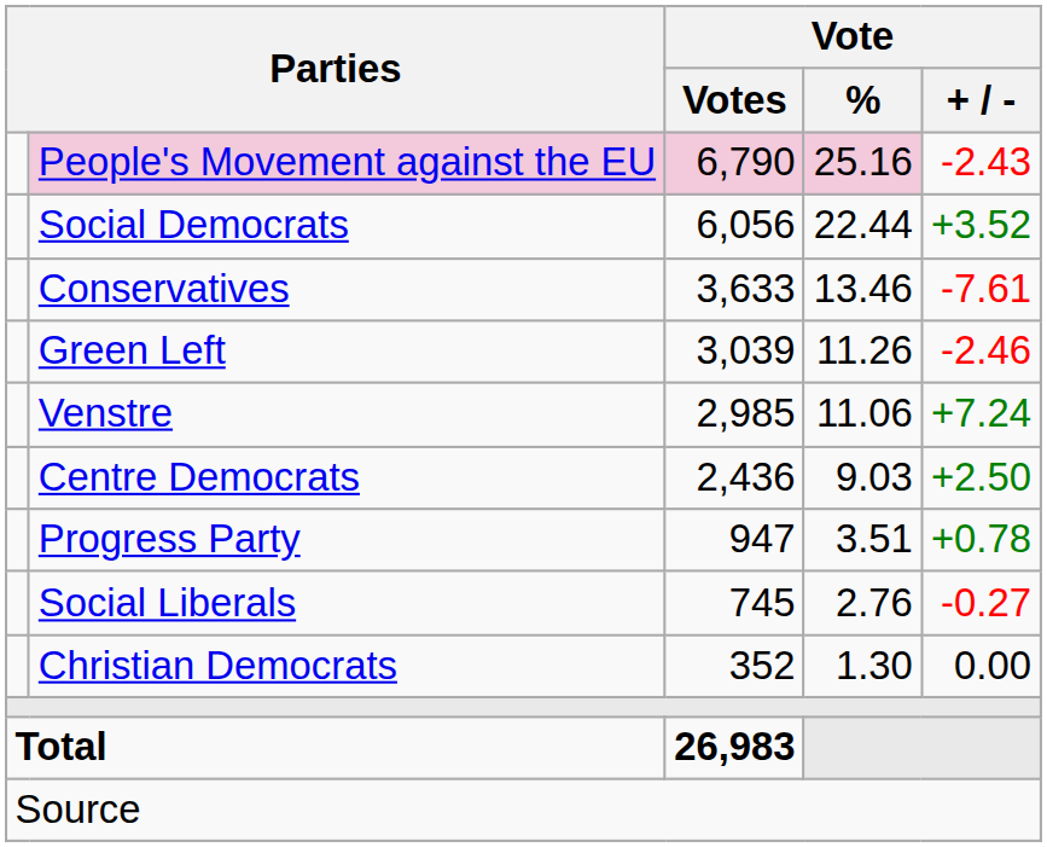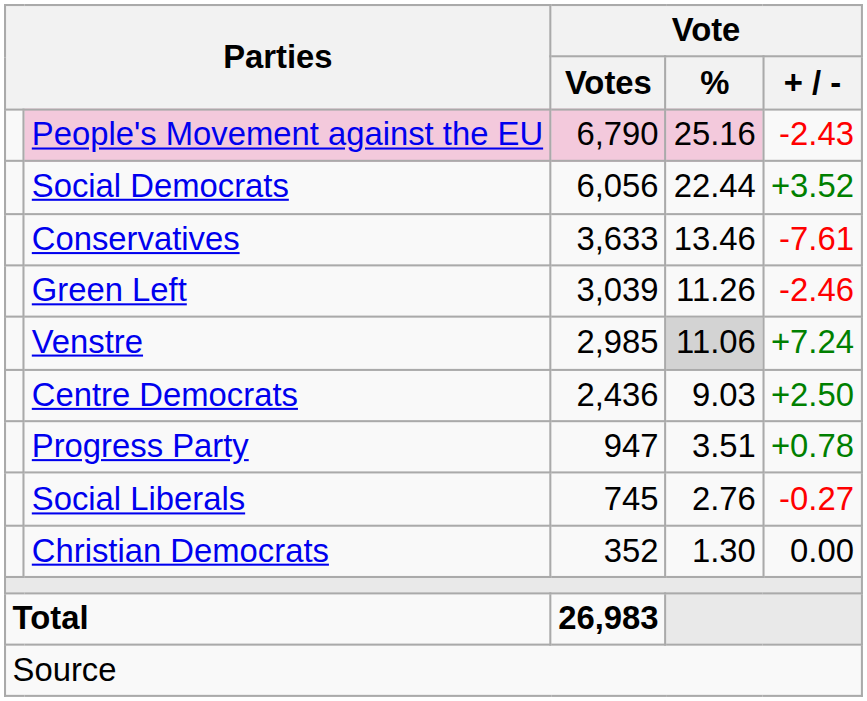Venstre | Vote / %: no background -> lightgrey background
